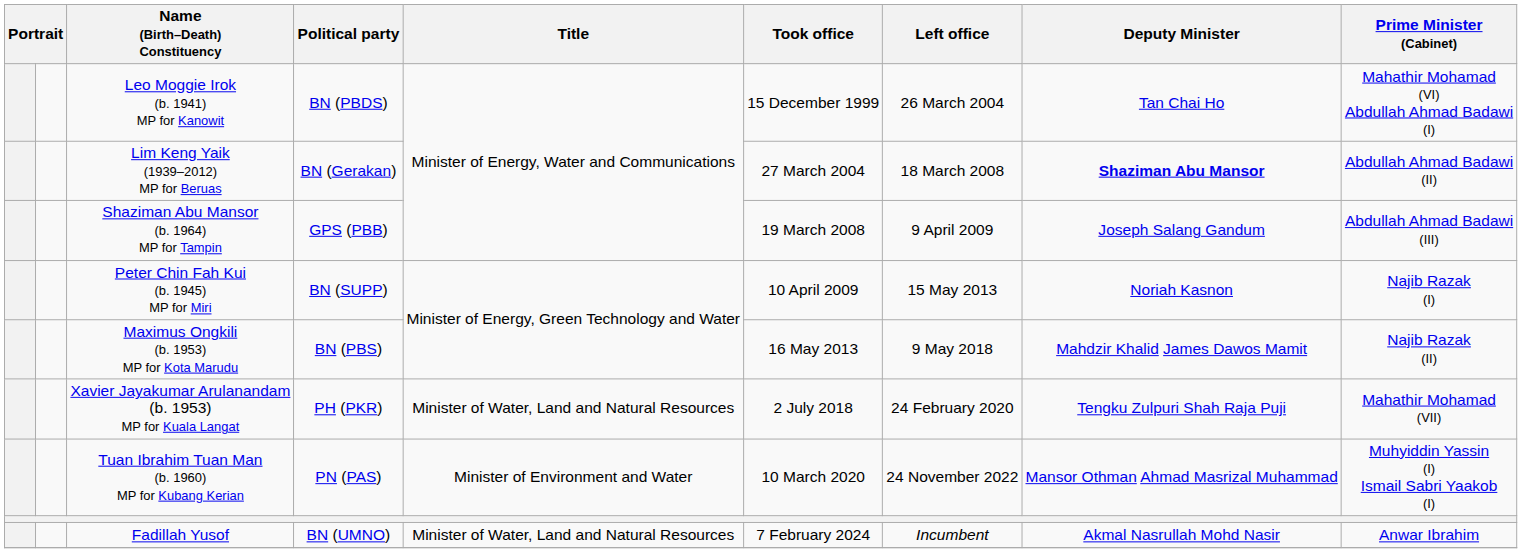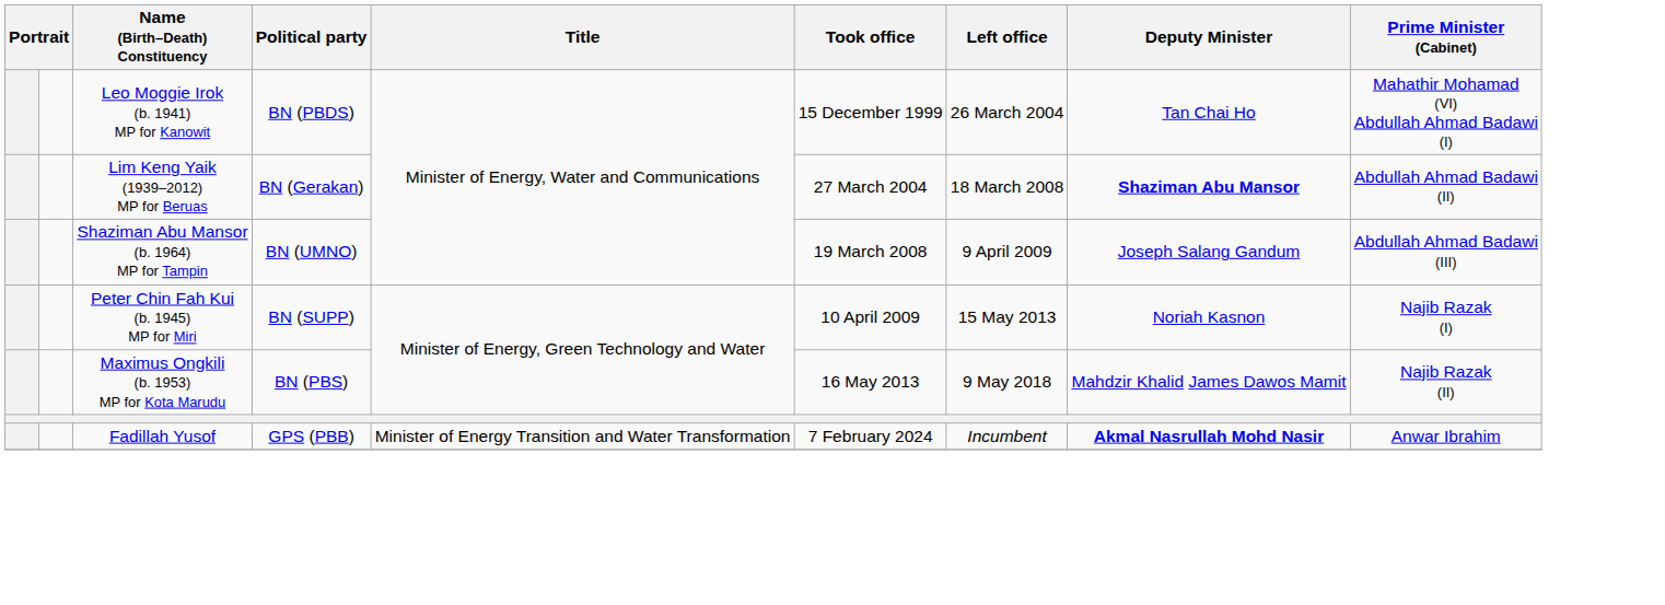Shaziman Abu Mansor (b. 1964) MP for Tampin | Political party: GPS (PBB) -> BN (UMNO)
- row: Xavier Jayakumar Arulanandam (b. 1953) MP for Kuala Langat | PH (PKR) | Minister of Water, Land and Natural Resources | 2 July 2018 | 24 February 2020 | Tengku Zulpuri Shah Raja Puji | Mahathir Mohamad (VII)
- row: Tuan Ibrahim Tuan Man (b. 1960) MP for Kubang Kerian | PN (PAS) | Minister of Environment and Water | 10 March 2020 | 24 November 2022 | Mansor Othman Ahmad Masrizal Muhammad | Muhyiddin Yassin (I) Ismail Sabri Yaakob (I)
Fadillah Yusof | Political party: BN (UMNO) -> GPS (PBB)
Fadillah Yusof | Title: Minister of Water, Land and Natural Resources -> Minister of Energy Transition and Water Transformation
Fadillah Yusof | Deputy Minister: normal -> bold
